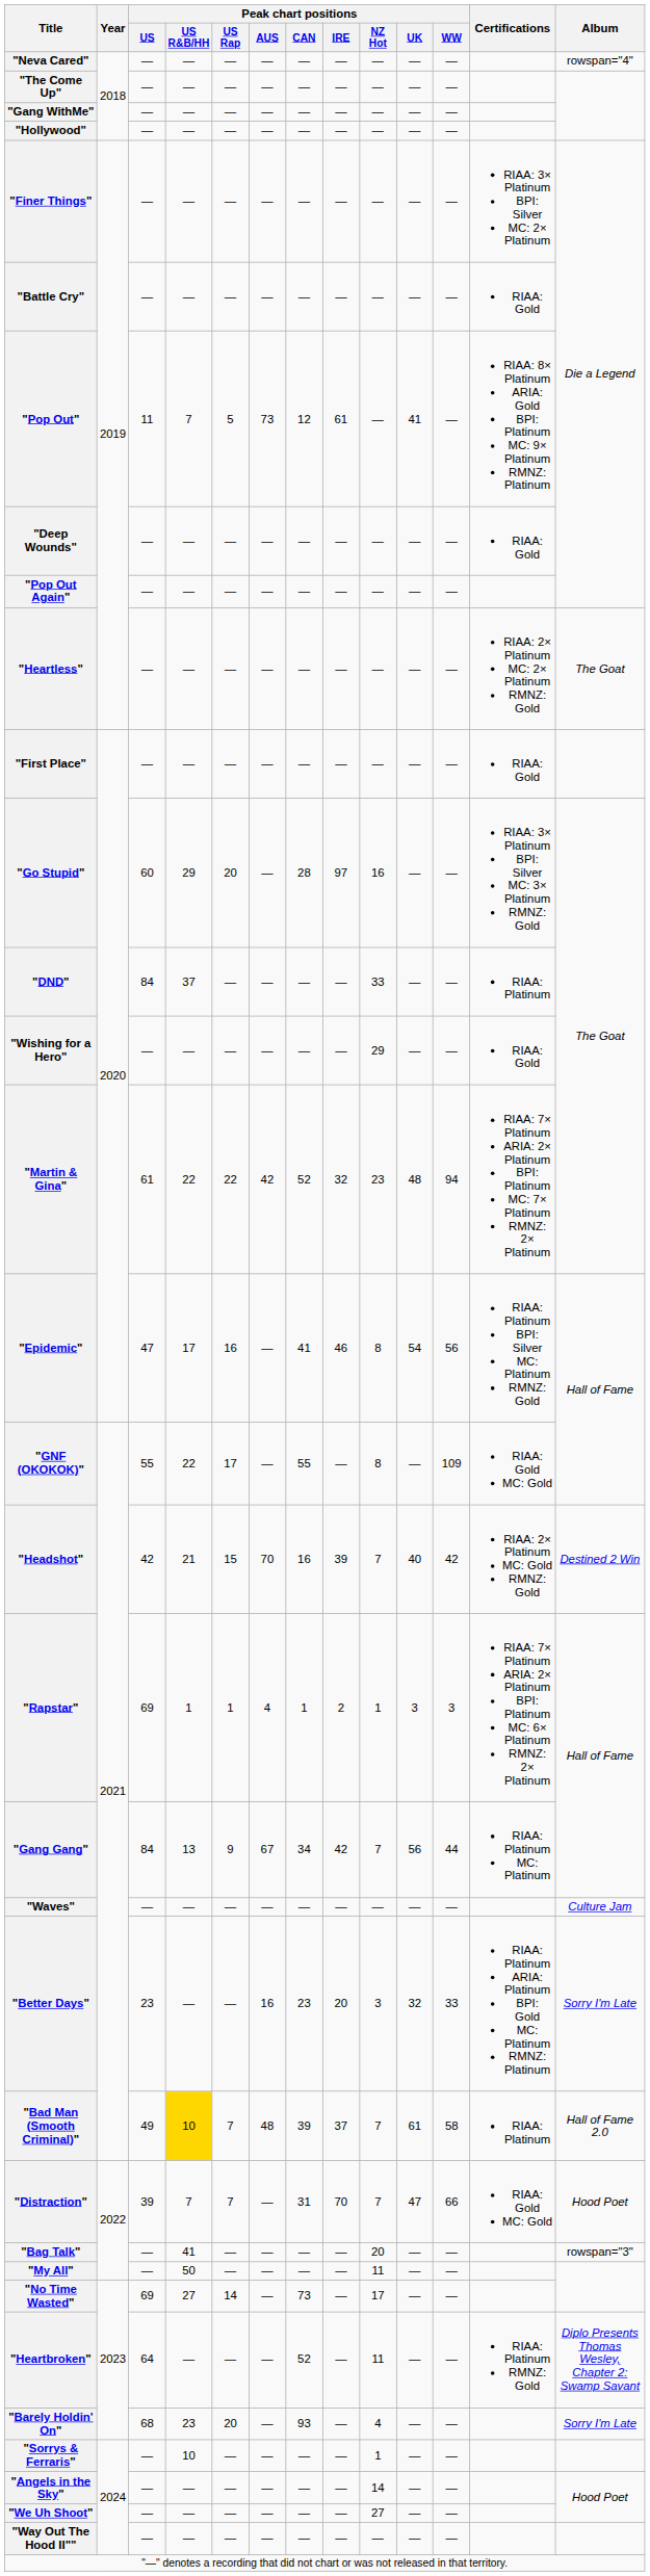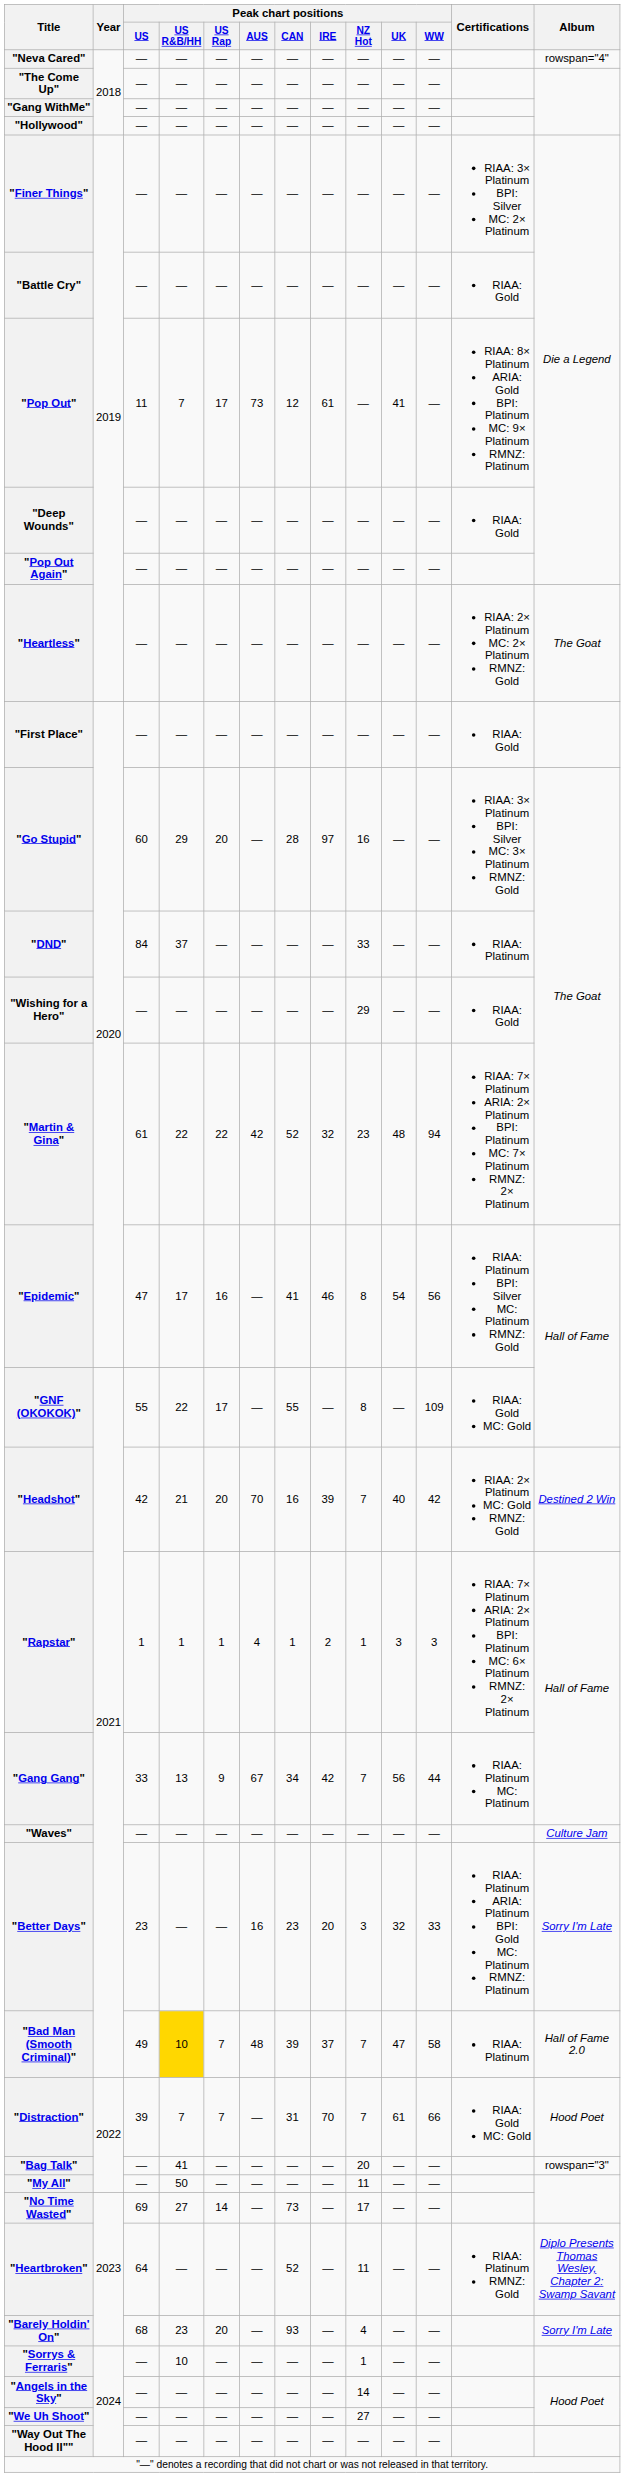"Pop Out" | Peak chart positions / US Rap: 5 -> 17
"Headshot" | Peak chart positions / US Rap: 15 -> 20
"Rapstar" | Peak chart positions / US: 69 -> 1
"Gang Gang" | Peak chart positions / US: 84 -> 33
"Bad Man (Smooth Criminal)" | Peak chart positions / UK: 61 -> 47
"Distraction" | Peak chart positions / UK: 47 -> 61
